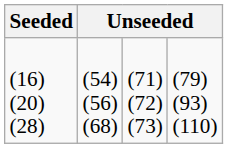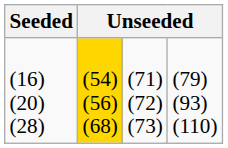(16) (20) (28) | column 2: no background -> gold background
